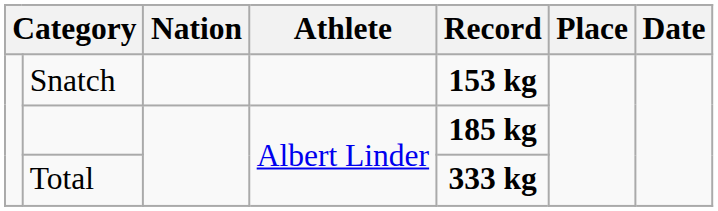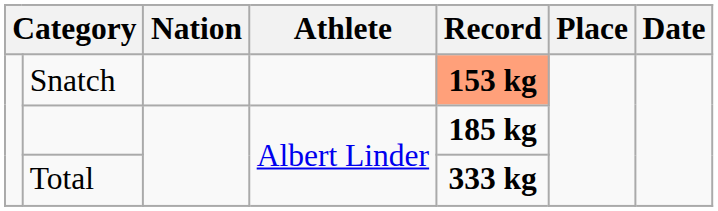Snatch | Record: no background -> lightsalmon background
